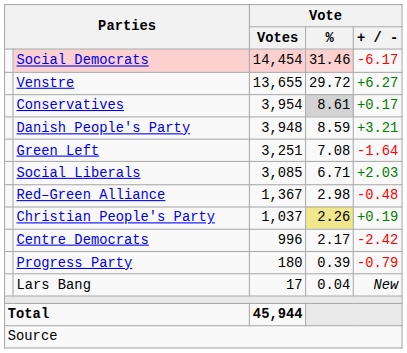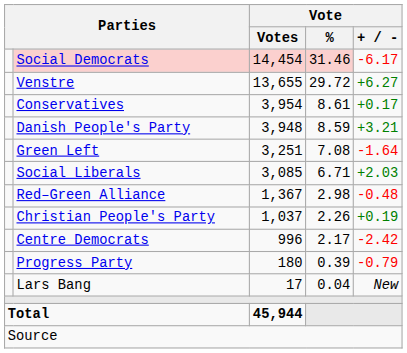Conservatives | Vote / %: lightgrey background -> no background
Christian People's Party | Vote / %: khaki background -> no background
